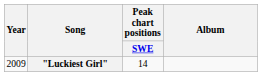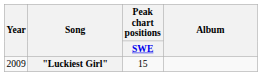"Luckiest Girl" | Peak chart positions / SWE: 14 -> 15
